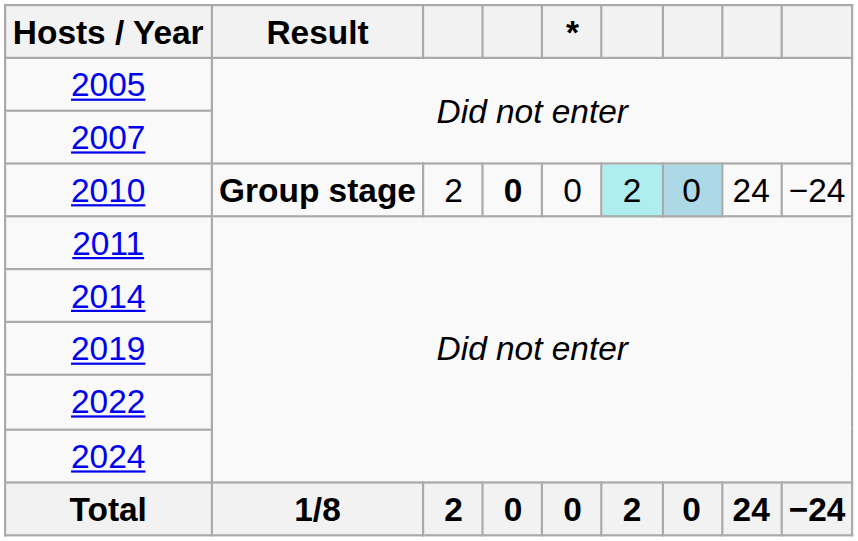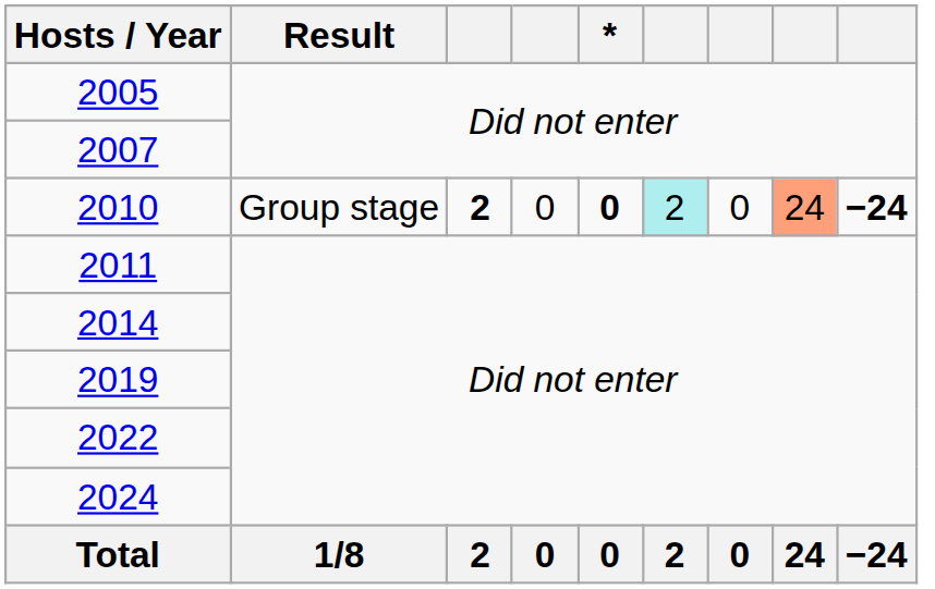2010 | Result: bold -> normal
2010 | column 3: normal -> bold
2010 | column 4: bold -> normal
2010 | *: normal -> bold
2010 | column 7: lightblue background -> no background
2010 | column 8: no background -> lightsalmon background
2010 | column 9: normal -> bold
